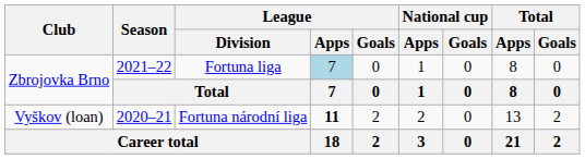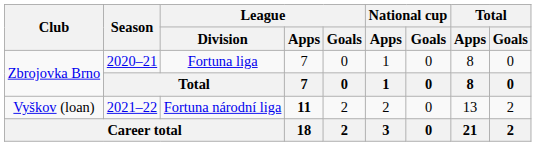Zbrojovka Brno / Fortuna liga | Season: 2021–22 -> 2020–21
Zbrojovka Brno / Fortuna liga | League / Apps: lightblue background -> no background
Vyškov (loan) | Season: 2020–21 -> 2021–22
